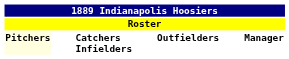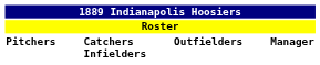Pitchers | column 1: lightyellow background -> no background
